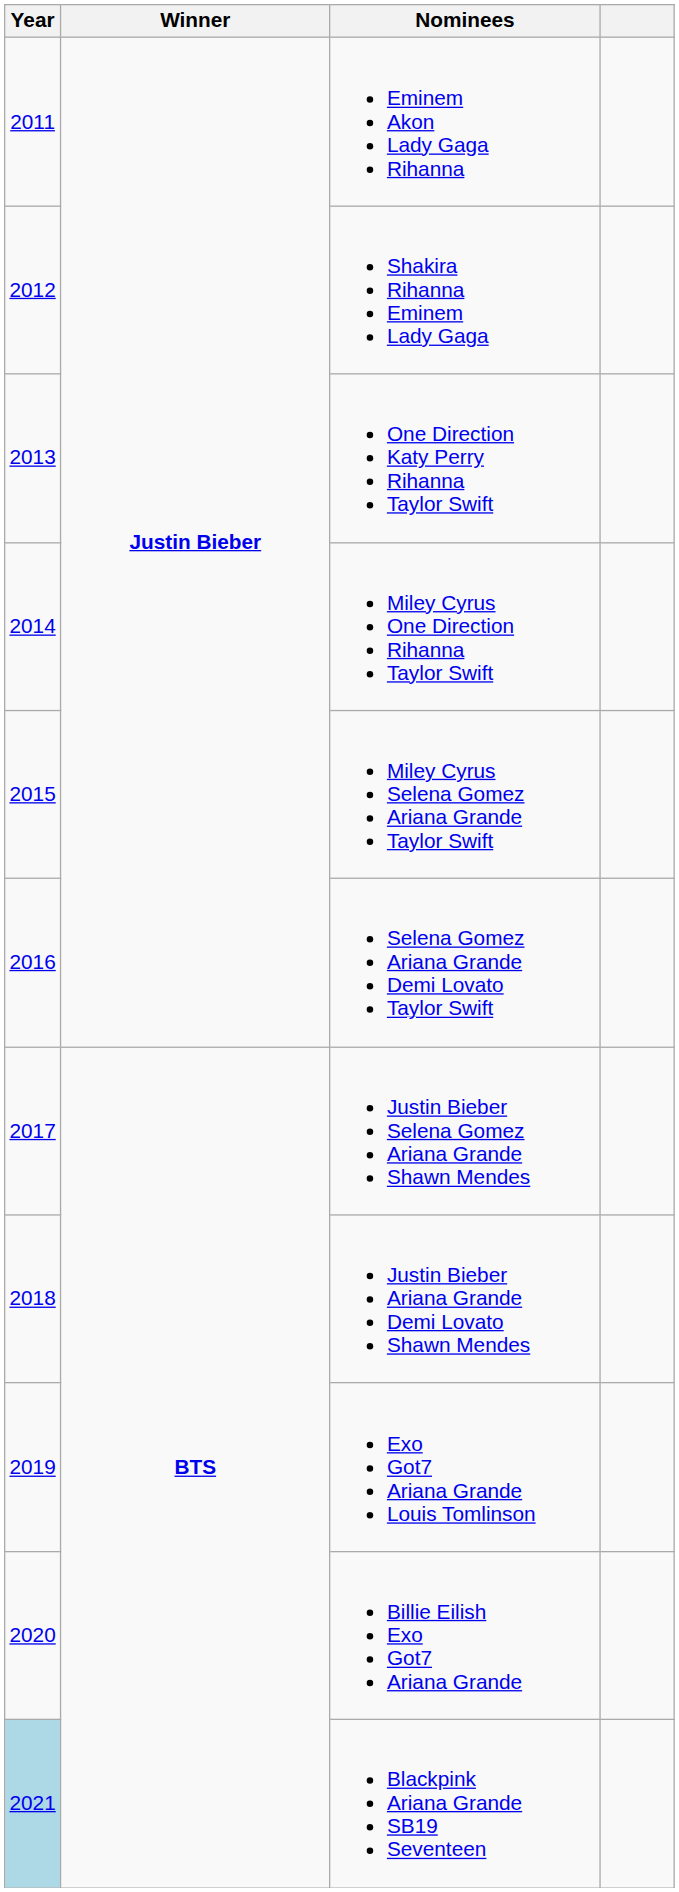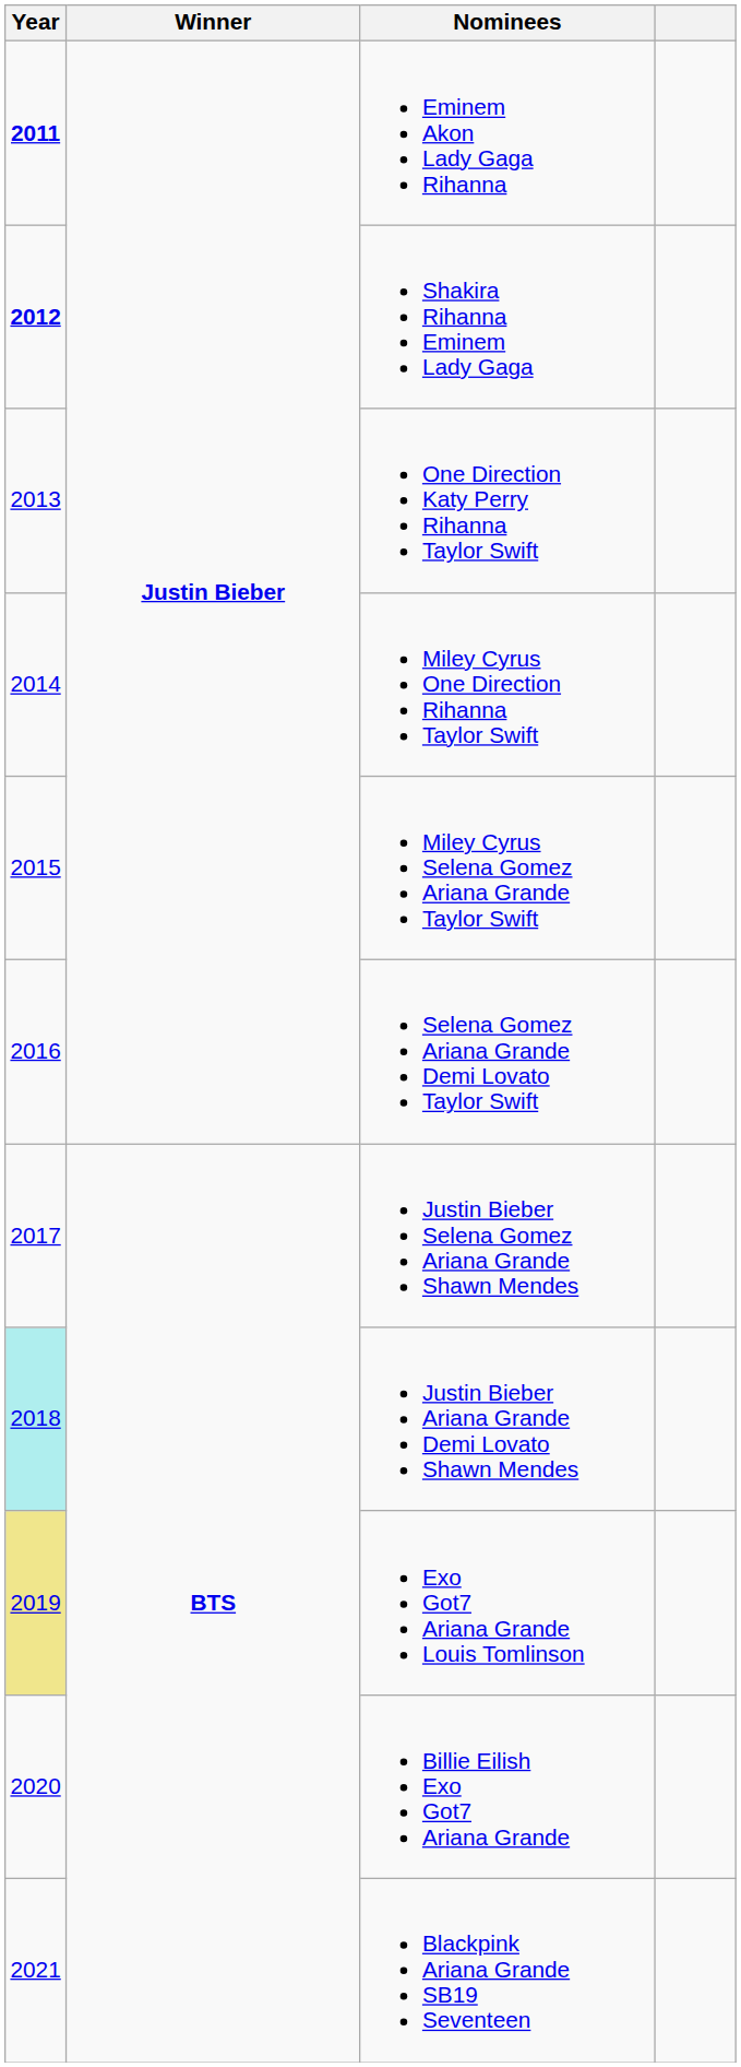Eminem Akon Lady Gaga Rihanna | Year: normal -> bold
Shakira Rihanna Eminem Lady Gaga | Year: normal -> bold
Justin Bieber Ariana Grande Demi Lovato Shawn Mendes | Year: no background -> paleturquoise background
Exo Got7 Ariana Grande Louis Tomlinson | Year: no background -> khaki background
Blackpink Ariana Grande SB19 Seventeen | Year: lightblue background -> no background
